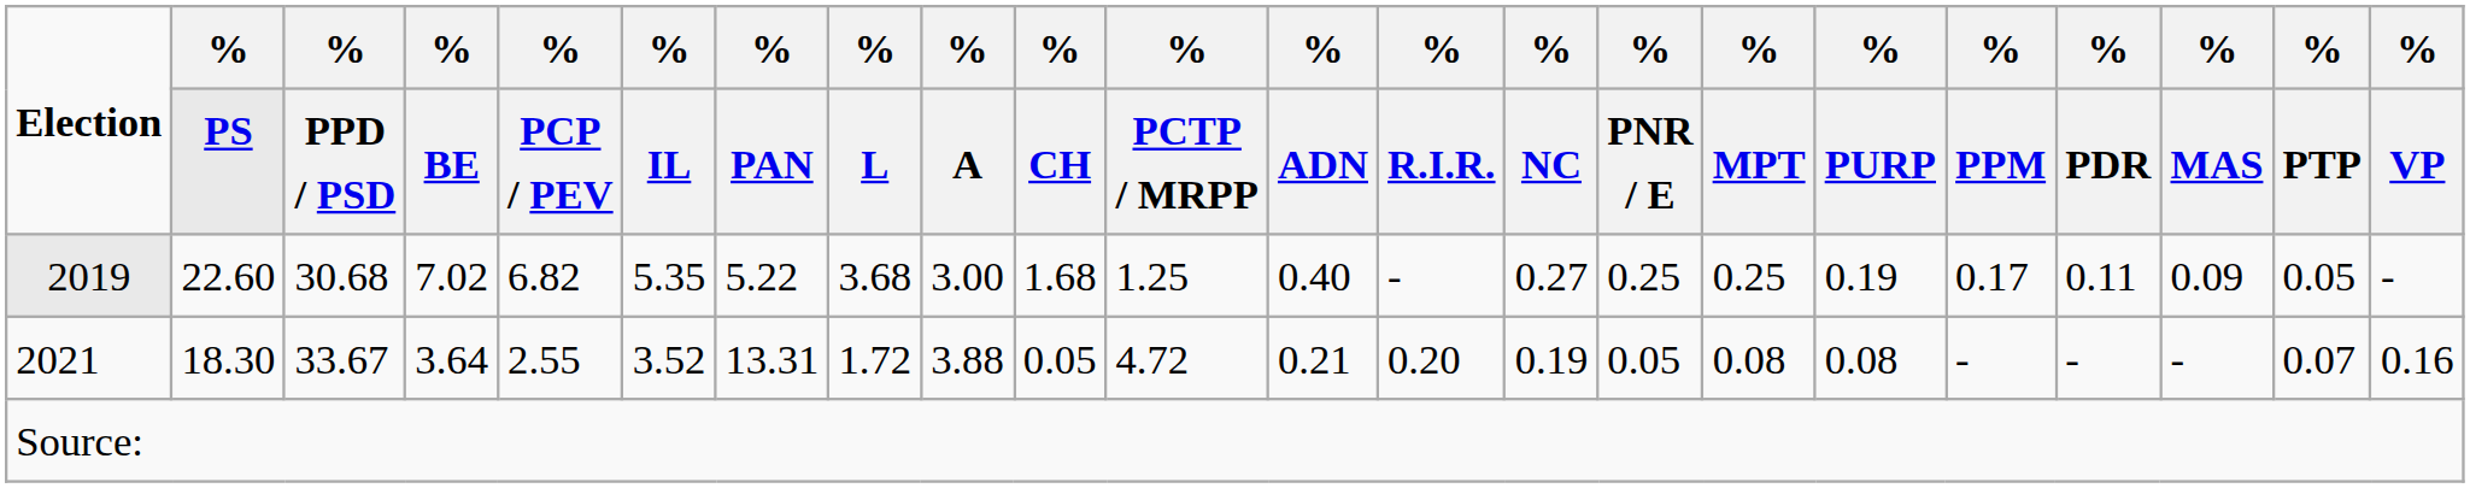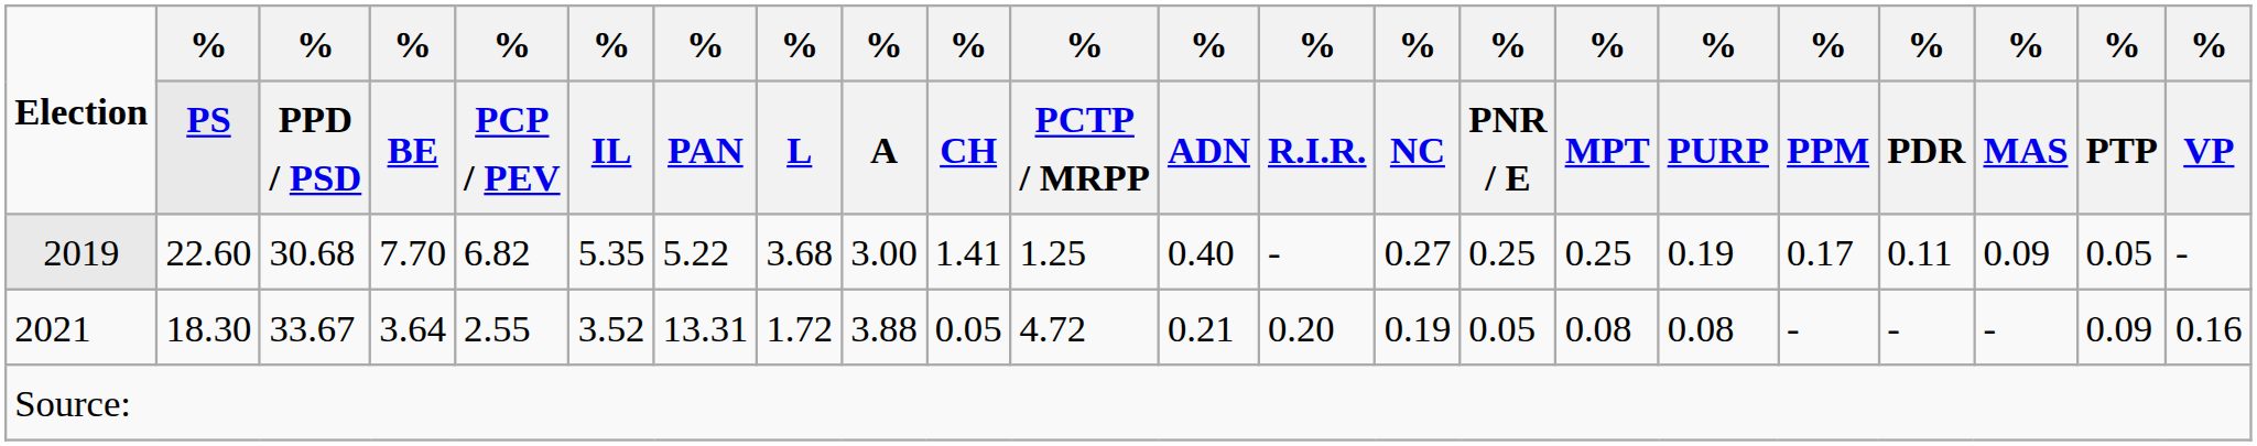2019 | column 4: 7.02 -> 7.70
2019 | column 10: 1.68 -> 1.41
2021 | column 21: 0.07 -> 0.09
